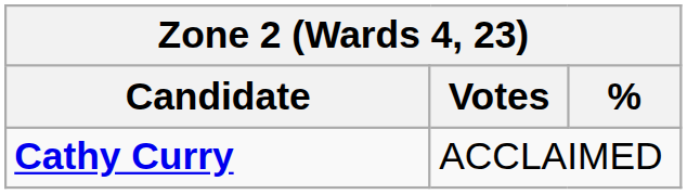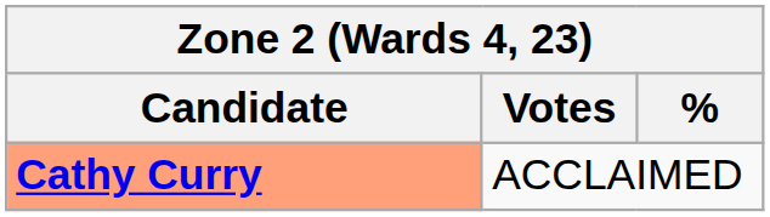Cathy Curry | Candidate: no background -> lightsalmon background
